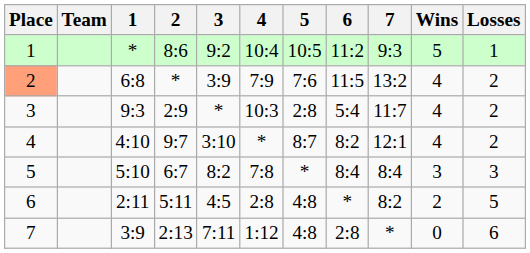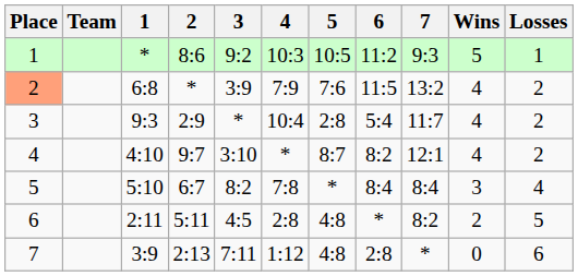row 2 | 4: 10:4 -> 10:3
row 4 | 4: 10:3 -> 10:4
row 6 | Losses: 3 -> 4
